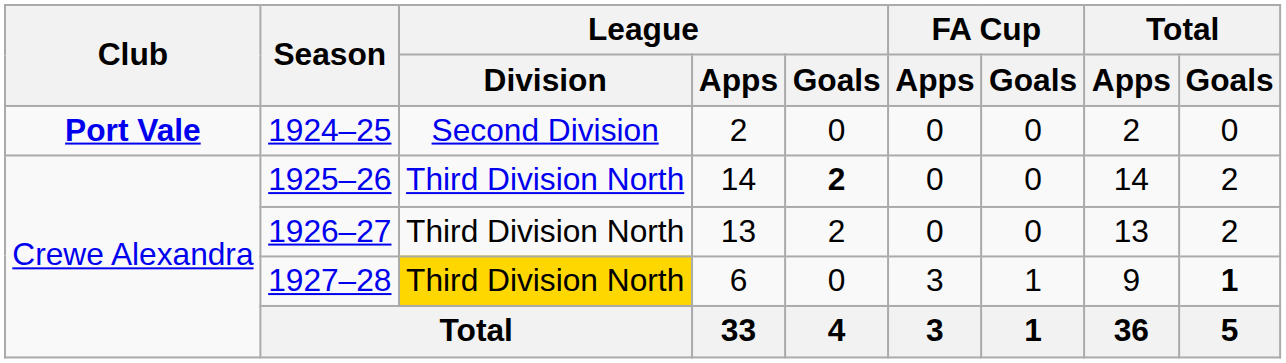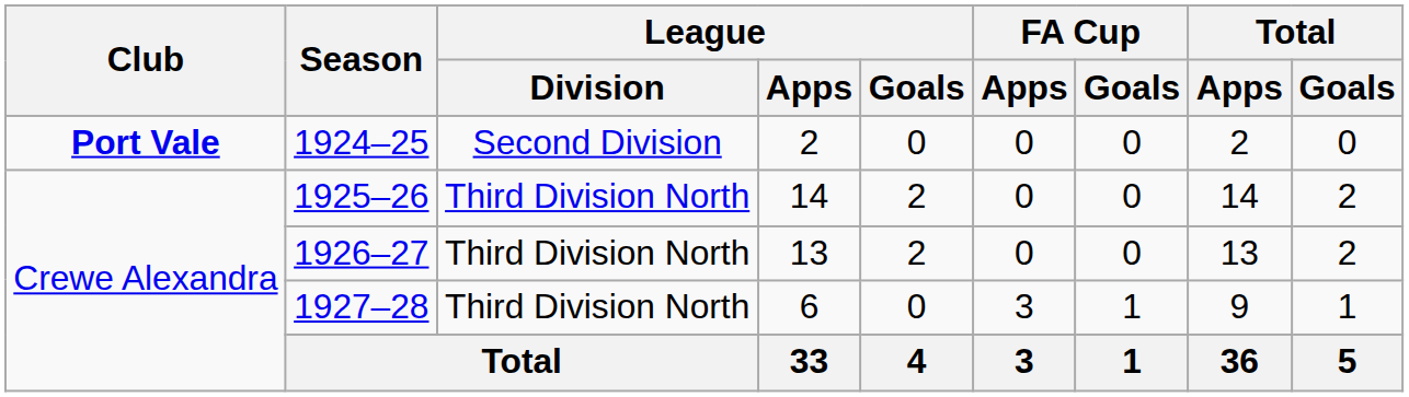1925–26 | League / Goals: bold -> normal
1927–28 | League / Division: gold background -> no background
1927–28 | Total / Goals: bold -> normal
